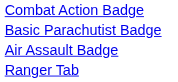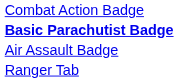row 2 | column 1: normal -> bold
